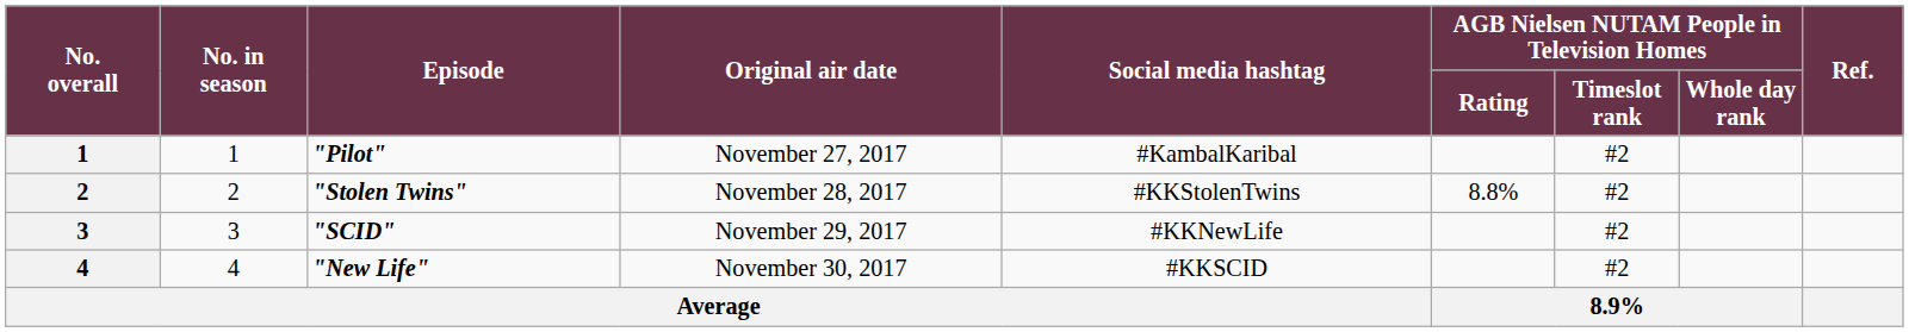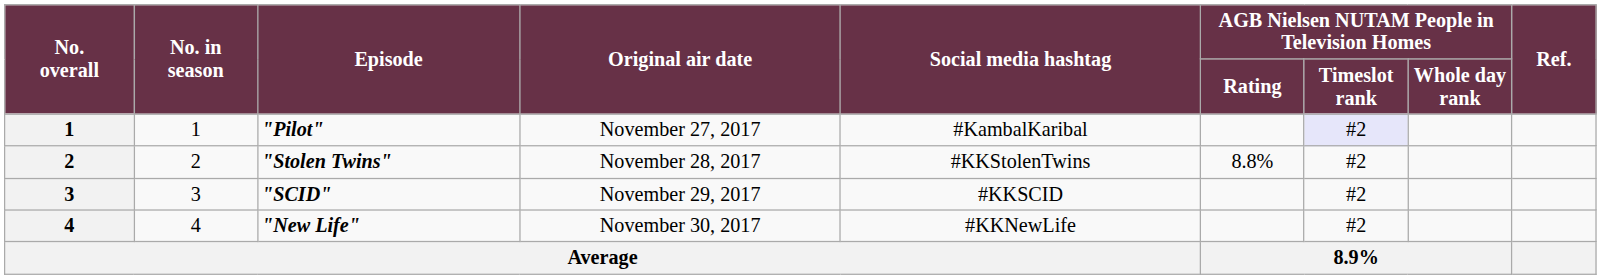"Pilot" | AGB Nielsen NUTAM People in Television Homes / Timeslot rank: no background -> lavender background
"SCID" | Social media hashtag: #KKNewLife -> #KKSCID
"New Life" | Social media hashtag: #KKSCID -> #KKNewLife
